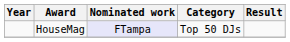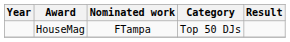HouseMag | Nominated work: lavender background -> no background
